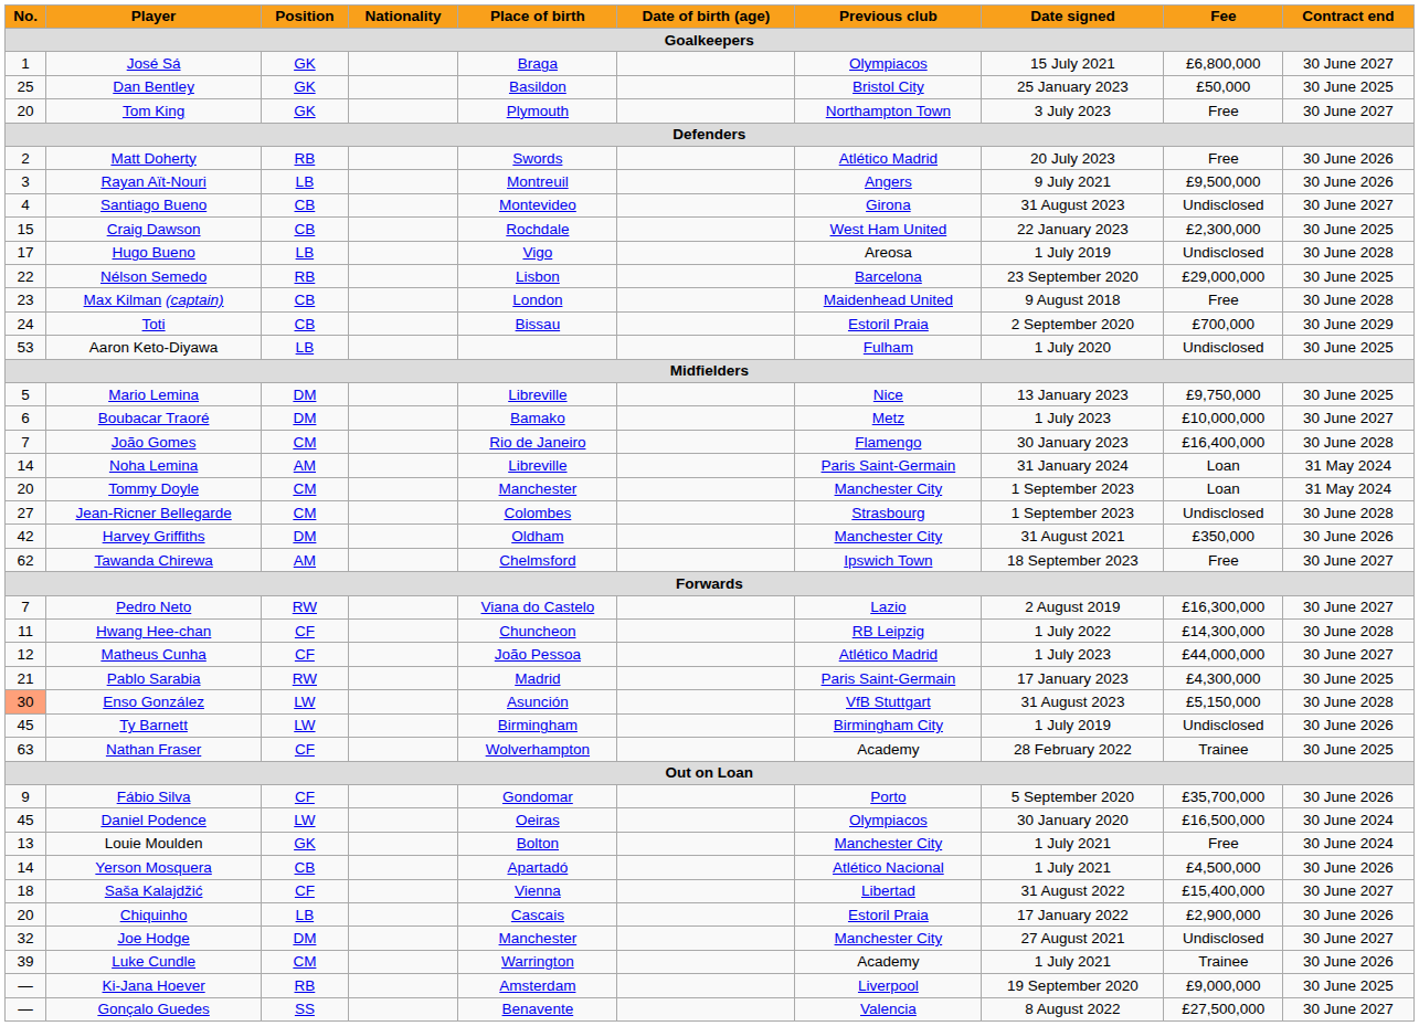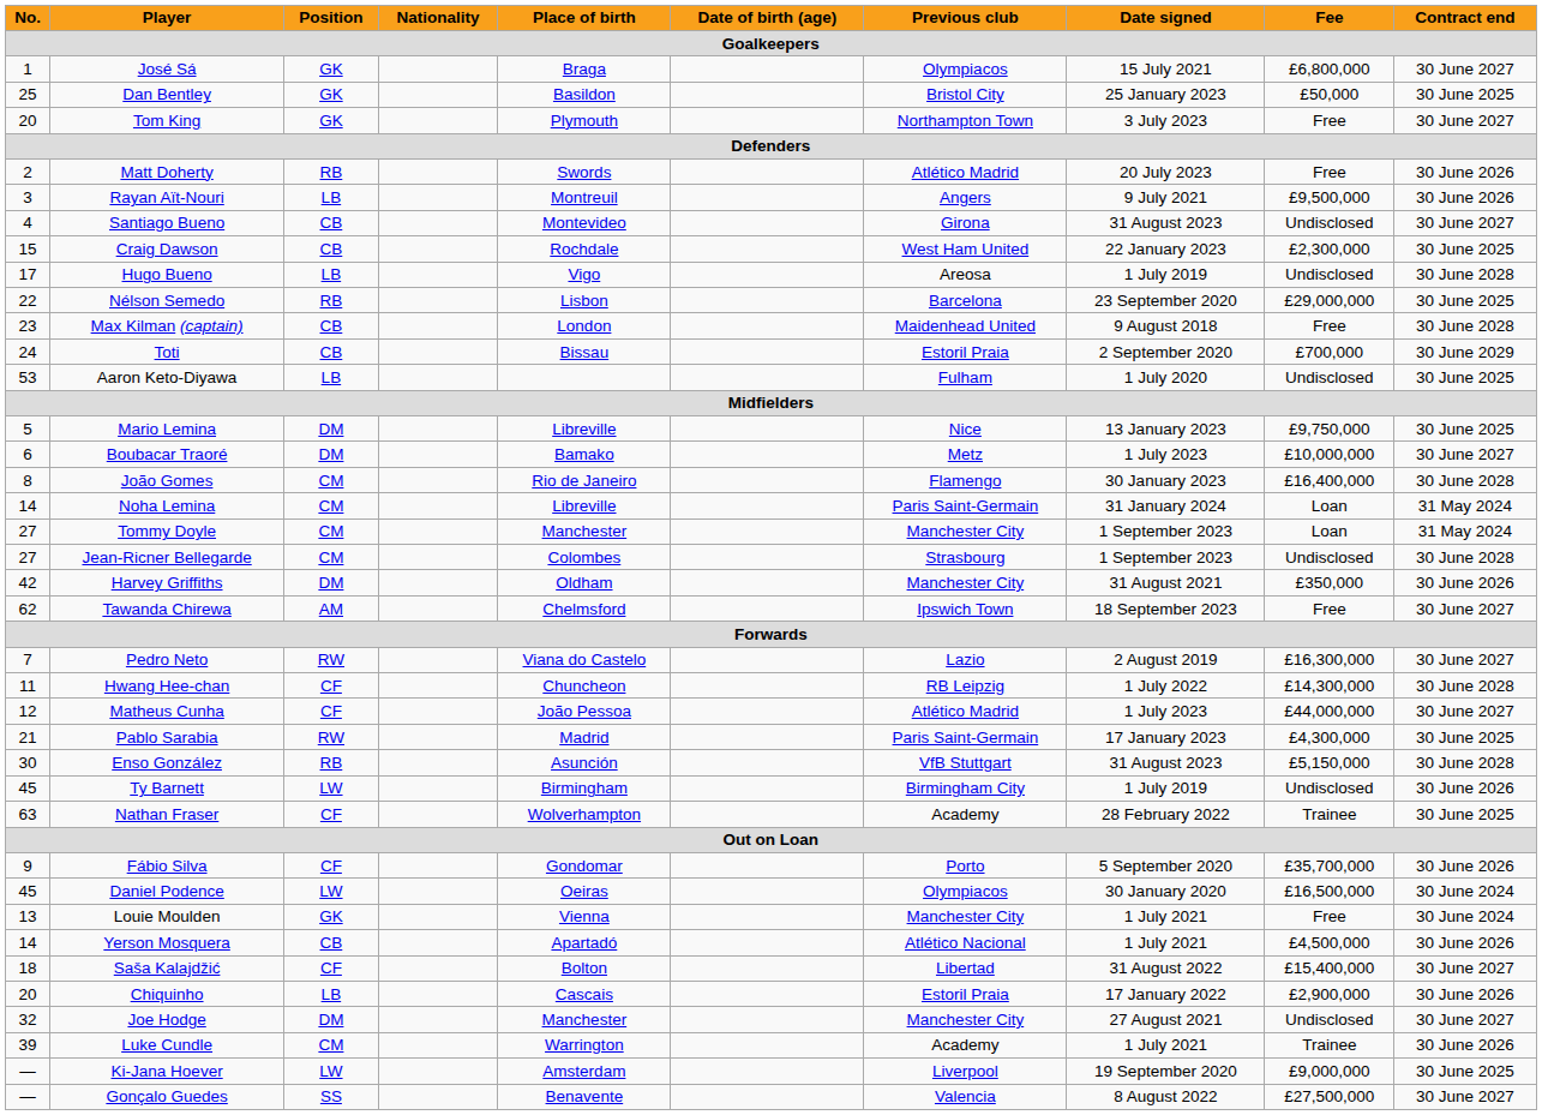João Gomes | No.: 7 -> 8
Noha Lemina | Position: AM -> CM
Tommy Doyle | No.: 20 -> 27
Enso González | No.: lightsalmon background -> no background
Enso González | Position: LW -> RB
Louie Moulden | Place of birth: Bolton -> Vienna
Saša Kalajdžić | Place of birth: Vienna -> Bolton
Ki-Jana Hoever | Position: RB -> LW
